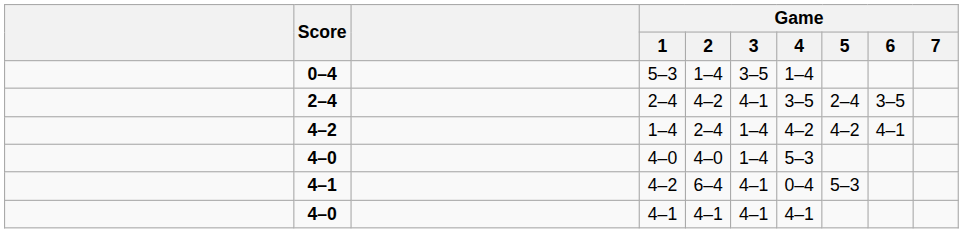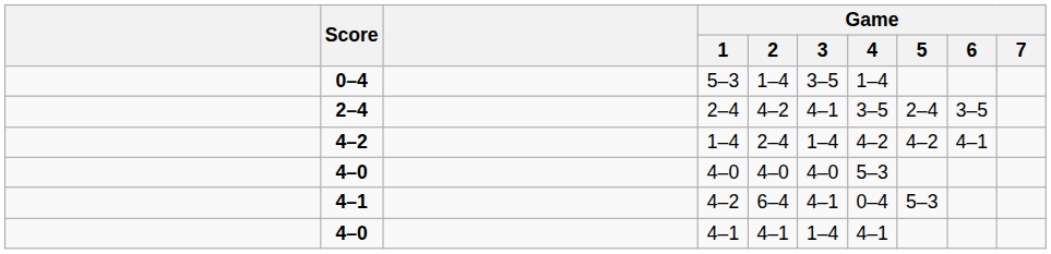row 6 | Game / 3: 1–4 -> 4–0
row 8 | Game / 3: 4–1 -> 1–4
